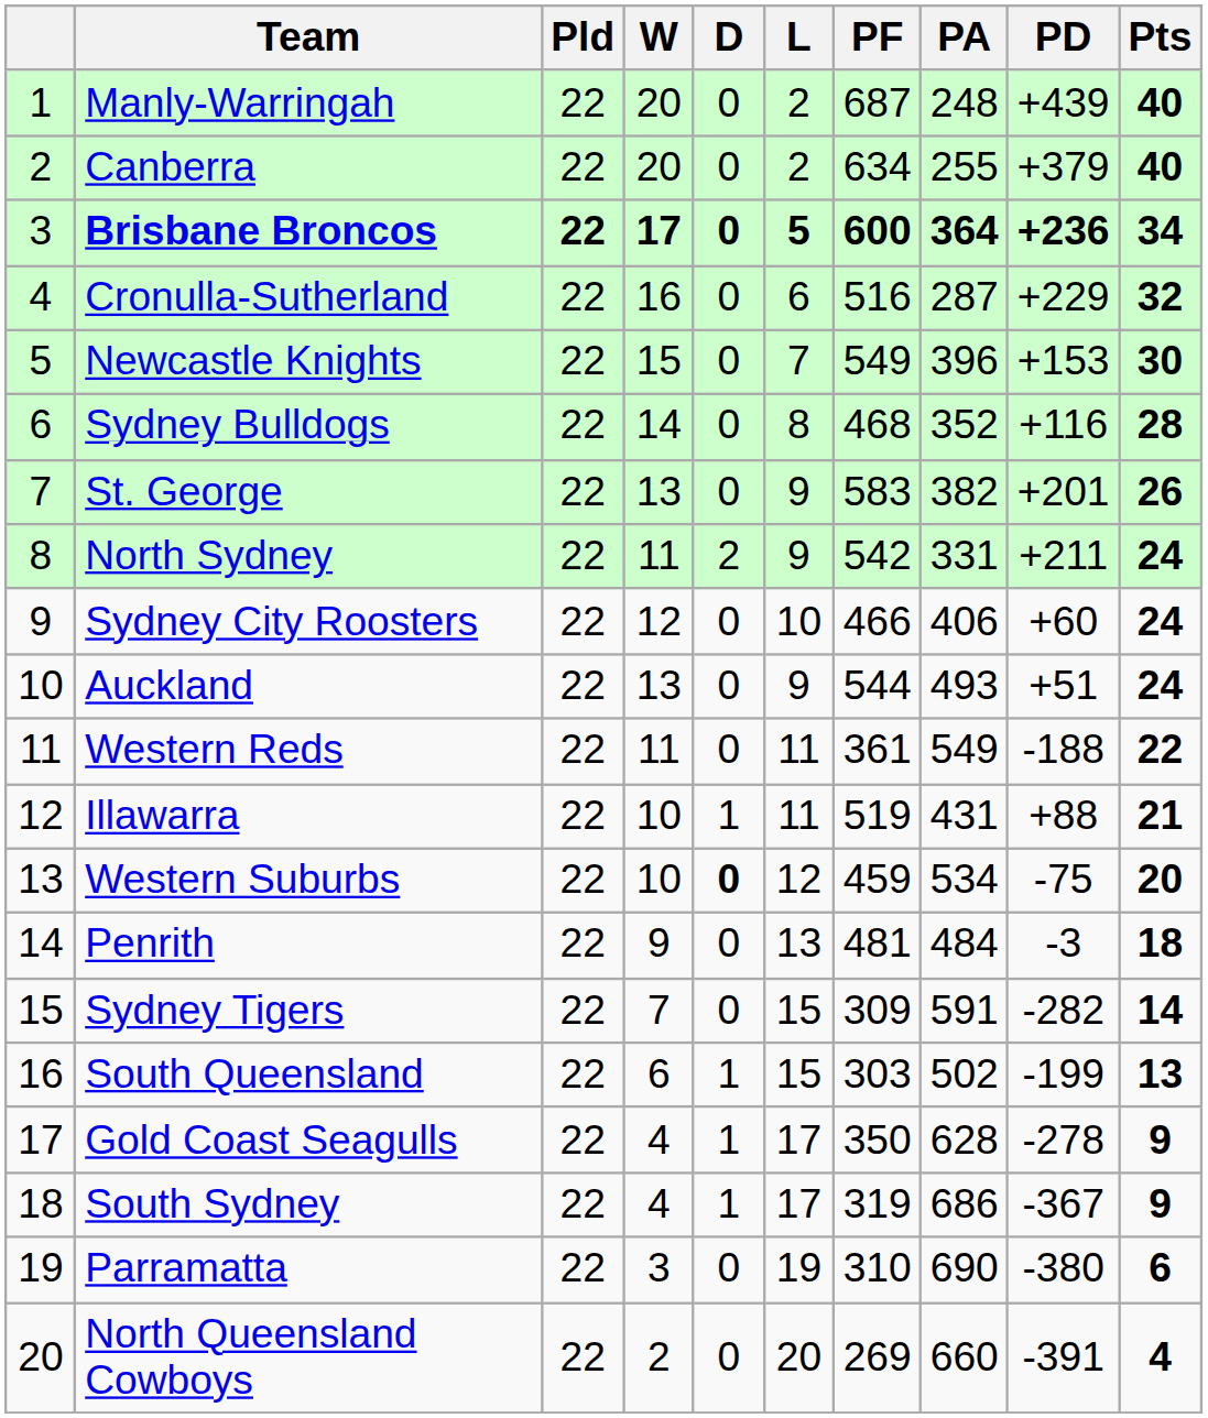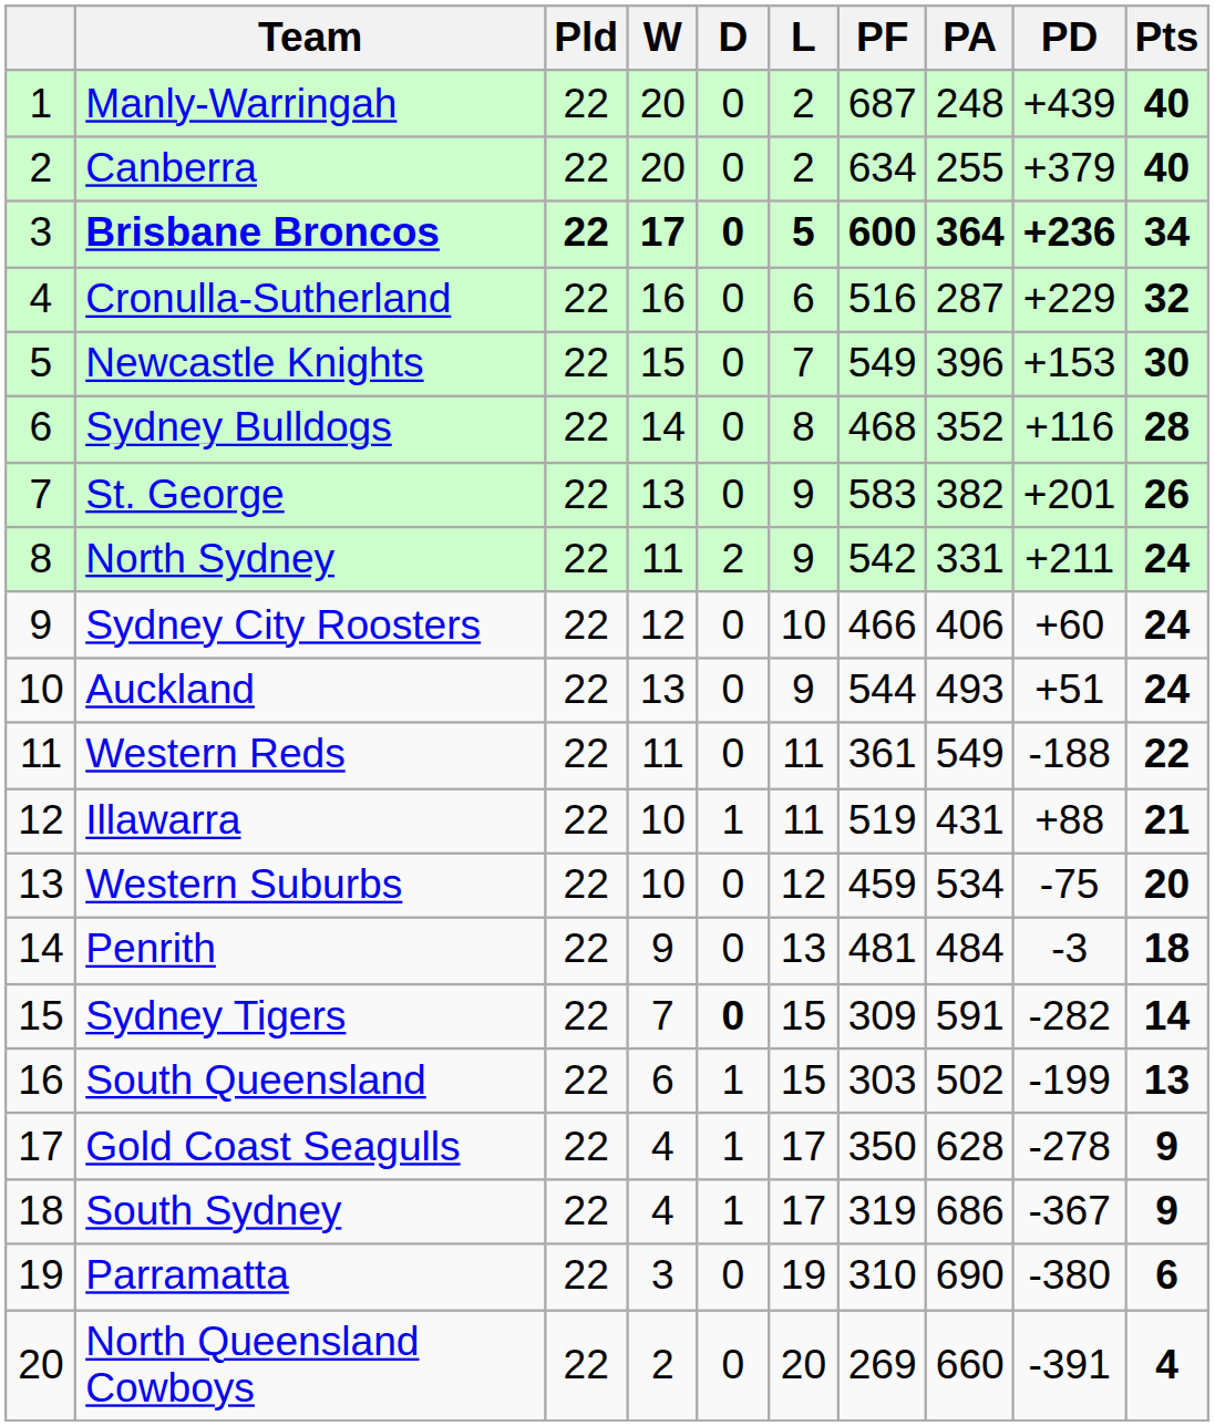Western Suburbs | D: bold -> normal
Sydney Tigers | D: normal -> bold
